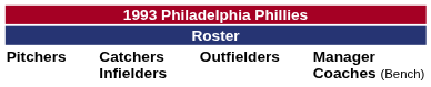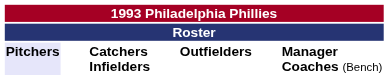Pitchers | column 1: no background -> lavender background
